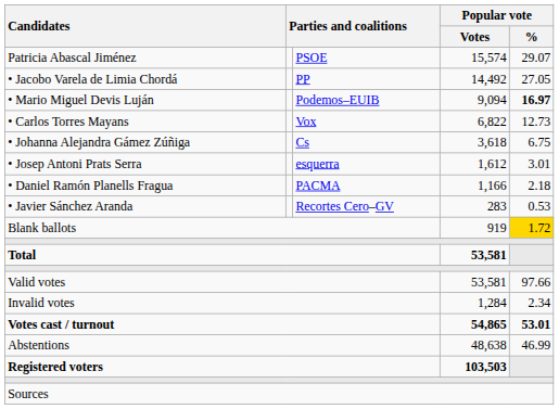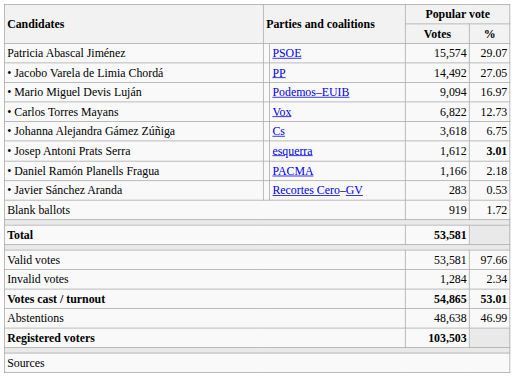• Mario Miguel Devis Luján | Popular vote / %: bold -> normal
• Josep Antoni Prats Serra | Popular vote / %: normal -> bold
Blank ballots | Popular vote / %: gold background -> no background
